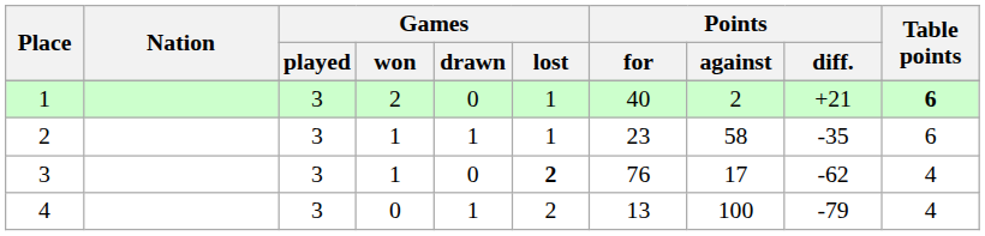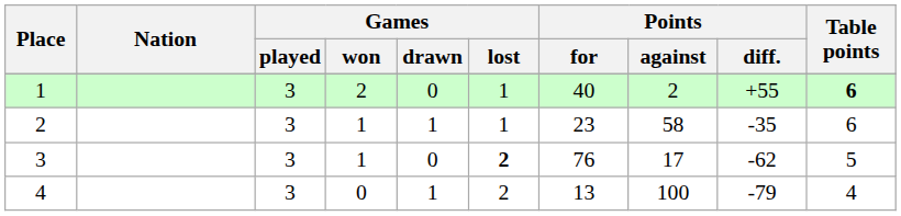row 3 | Points / diff.: +21 -> +55
row 5 | Table points: 4 -> 5
